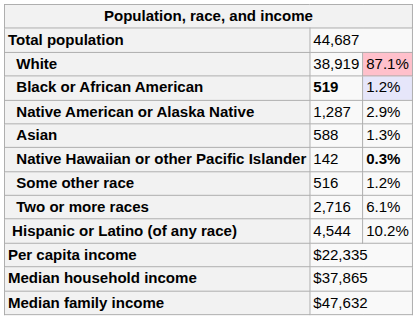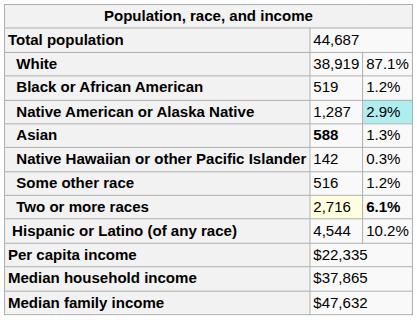White | column 3: pink background -> no background
Black or African American | column 2: bold -> normal
Black or African American | column 3: lavender background -> no background
Native American or Alaska Native | column 3: no background -> paleturquoise background
Asian | column 2: normal -> bold
Native Hawaiian or other Pacific Islander | column 3: bold -> normal
Two or more races | column 2: no background -> lightyellow background
Two or more races | column 3: normal -> bold
